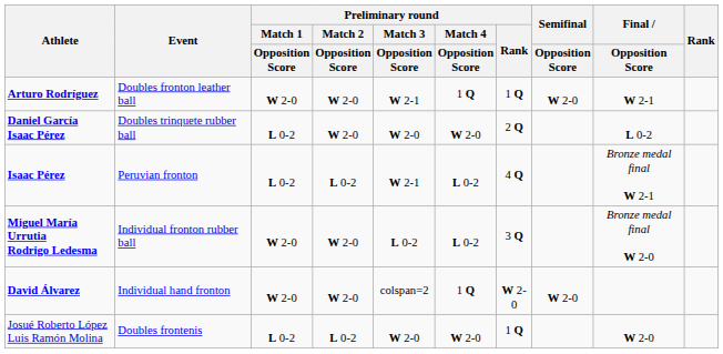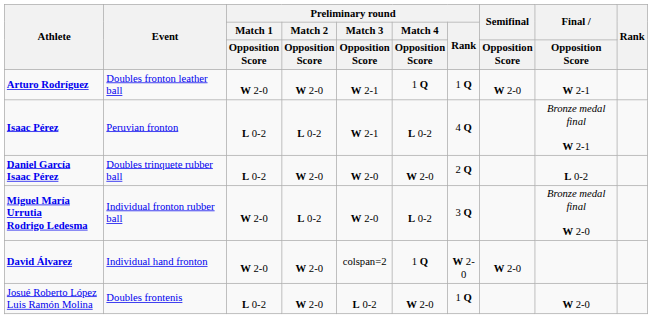rows swapped: Isaac Pérez <-> Daniel García Isaac Pérez
Miguel María Urrutia Rodrigo Ledesma | Preliminary round / Match 2 / Opposition Score: W 2-0 -> L 0-2
Miguel María Urrutia Rodrigo Ledesma | Preliminary round / Match 3 / Opposition Score: L 0-2 -> W 2-0
Josué Roberto López Luis Ramón Molina | Preliminary round / Match 2 / Opposition Score: L 0-2 -> W 2-0
Josué Roberto López Luis Ramón Molina | Preliminary round / Match 3 / Opposition Score: W 2-0 -> L 0-2
